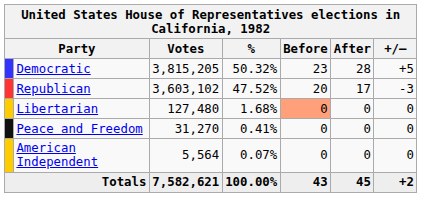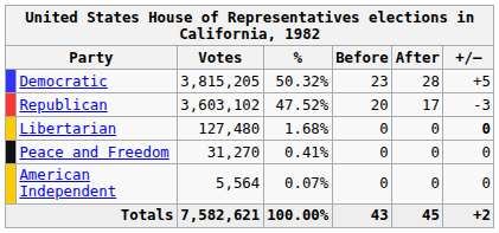Libertarian | Before: lightsalmon background -> no background
Libertarian | +/–: normal -> bold
